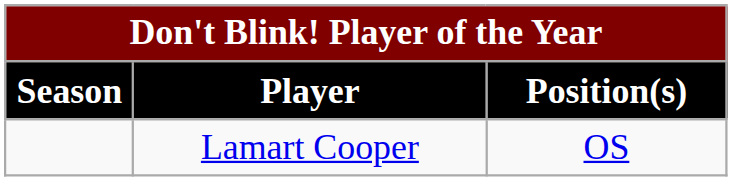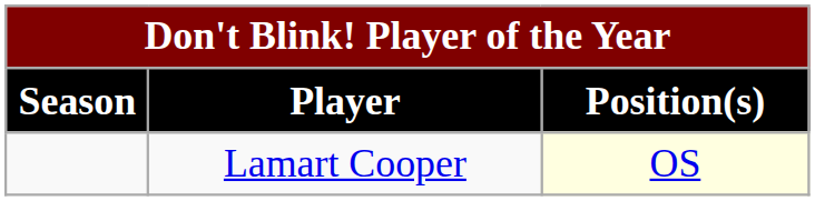Lamart Cooper | Position(s): no background -> lightyellow background
